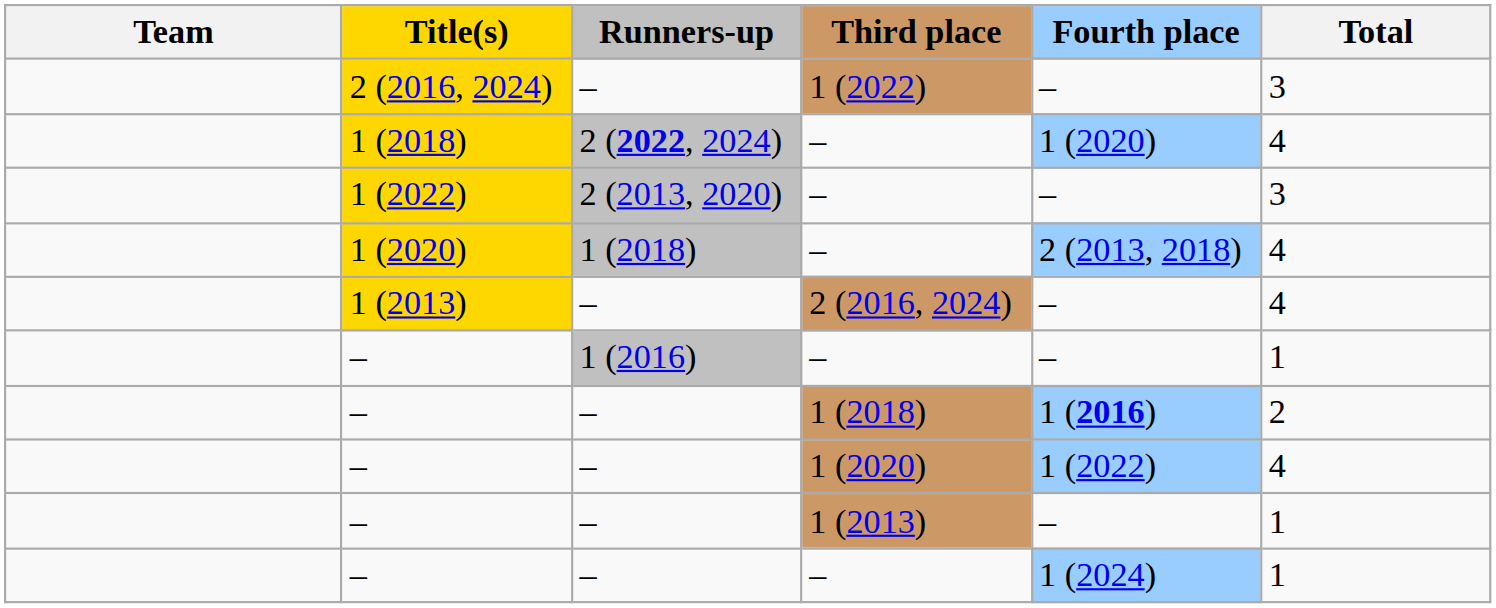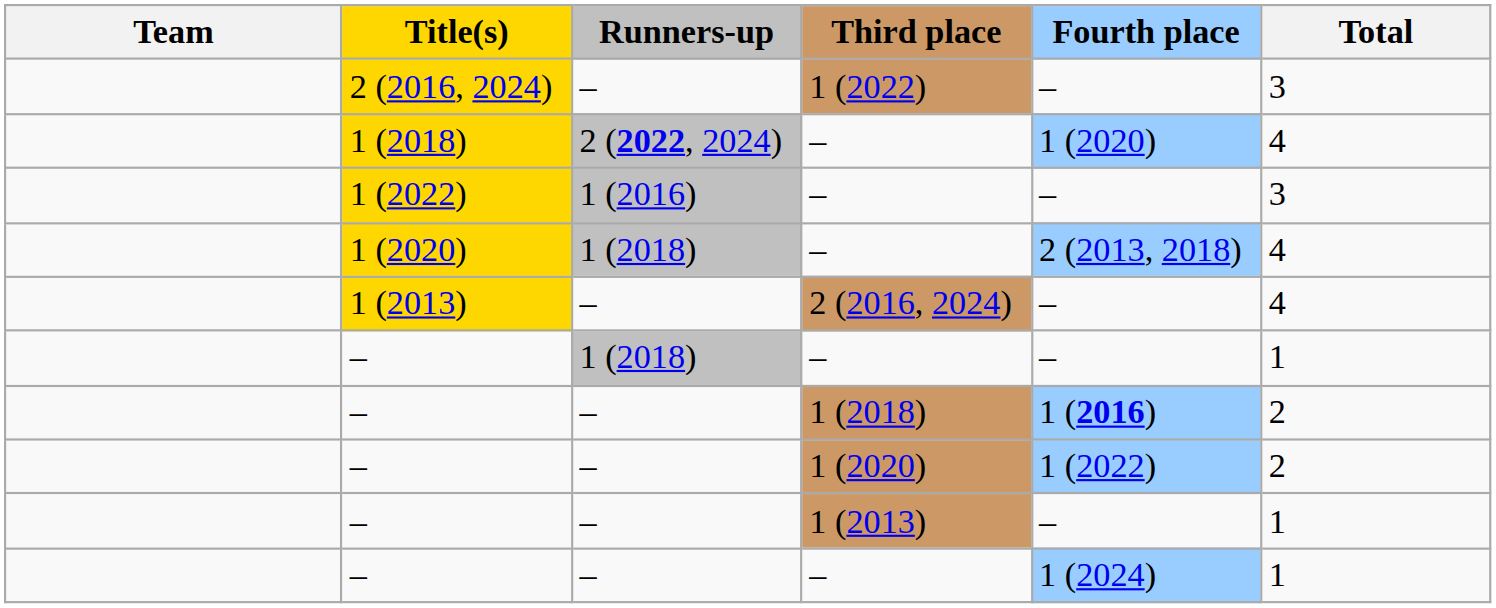row 4 | Runners-up: 2 (2013, 2020) -> 1 (2016)
row 7 | Runners-up: 1 (2016) -> 1 (2018)
row 9 | Total: 4 -> 2
